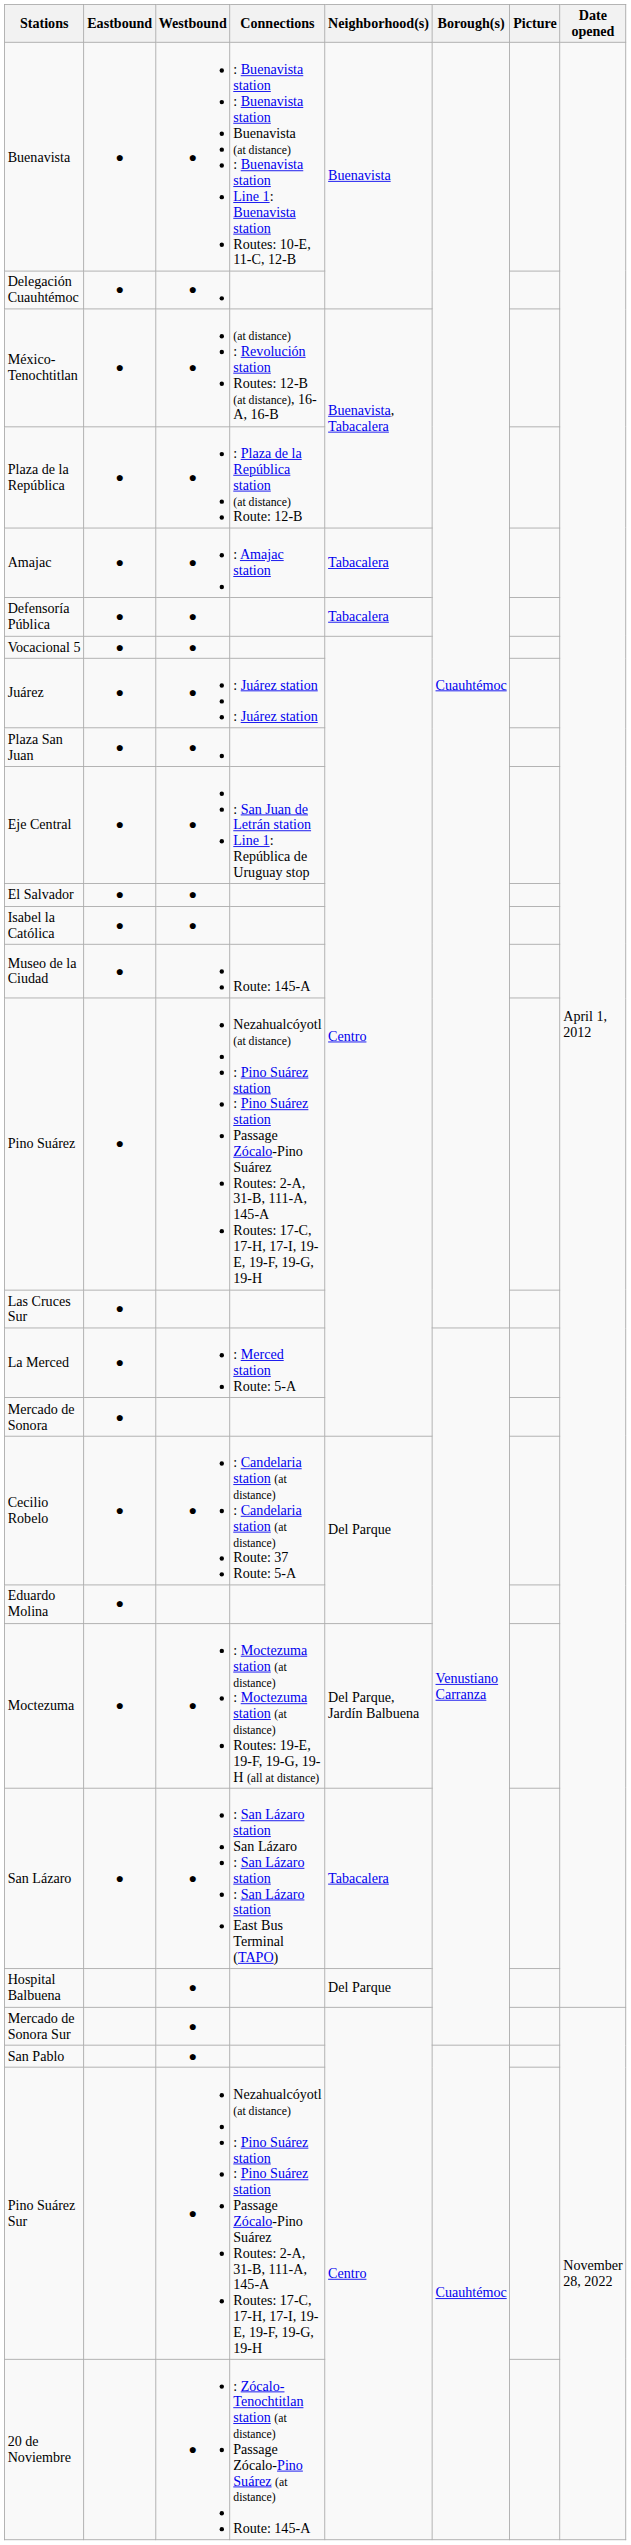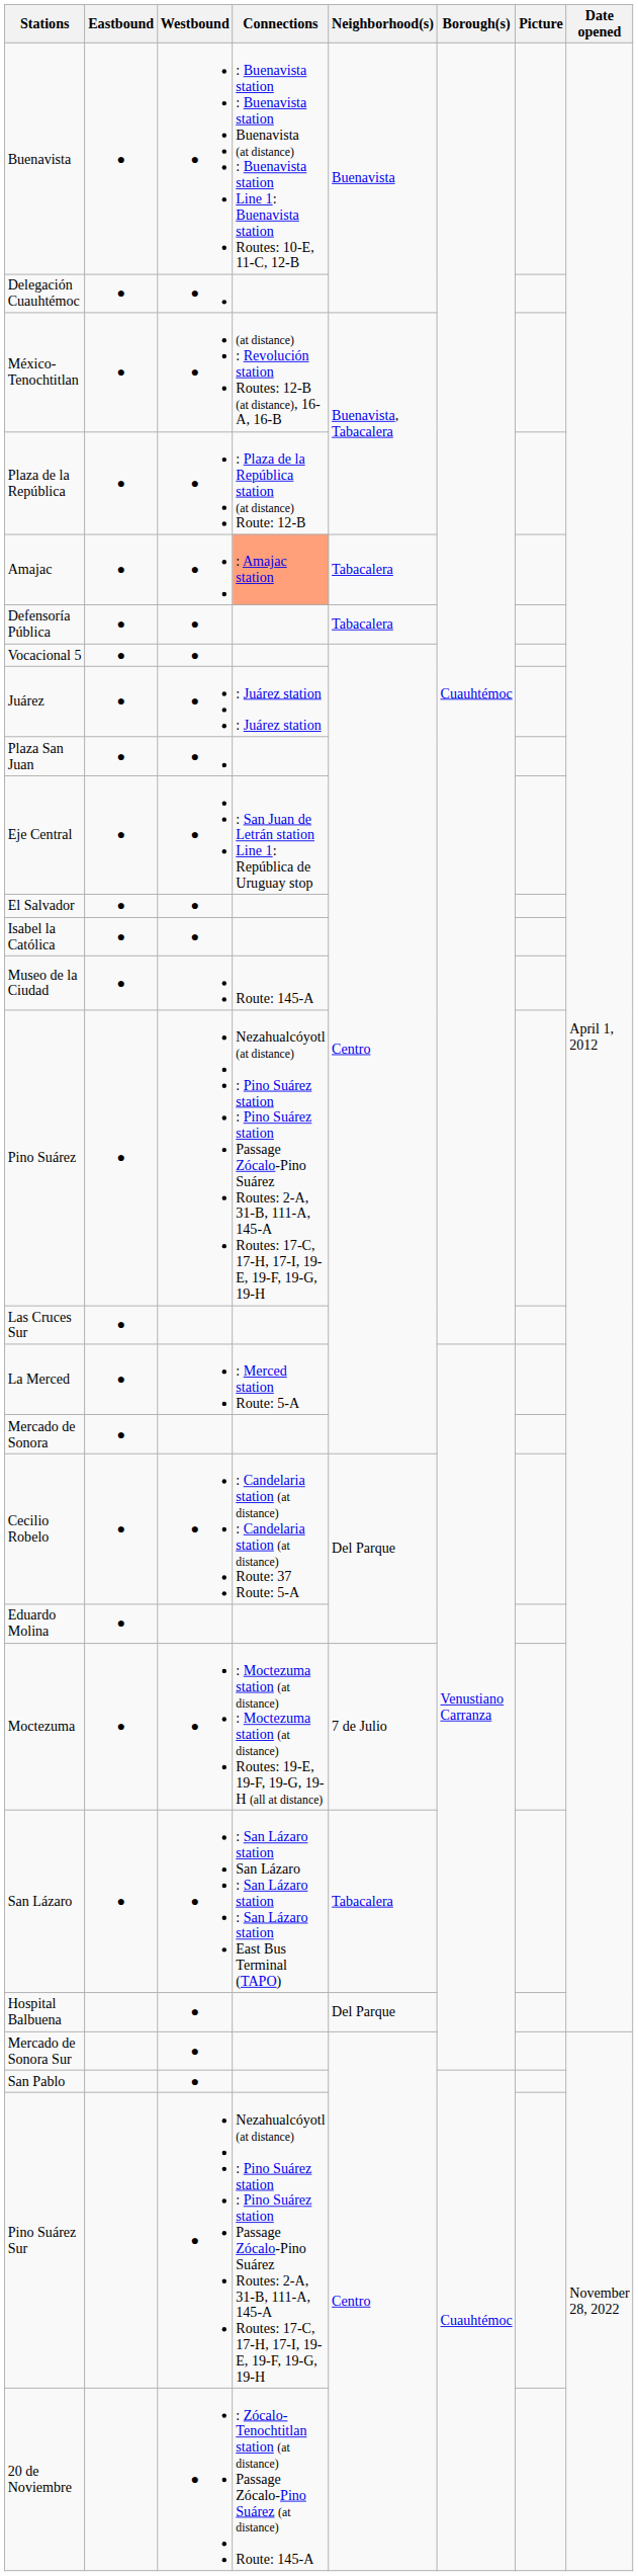Amajac | Connections: no background -> lightsalmon background
Moctezuma | Neighborhood(s): Del Parque, Jardín Balbuena -> 7 de Julio
